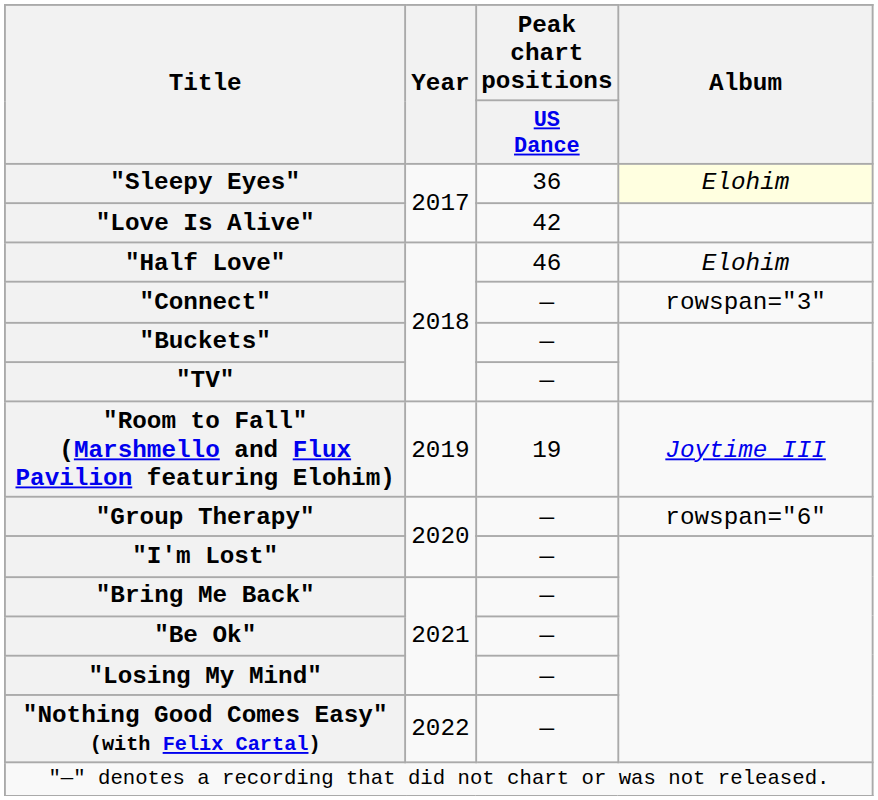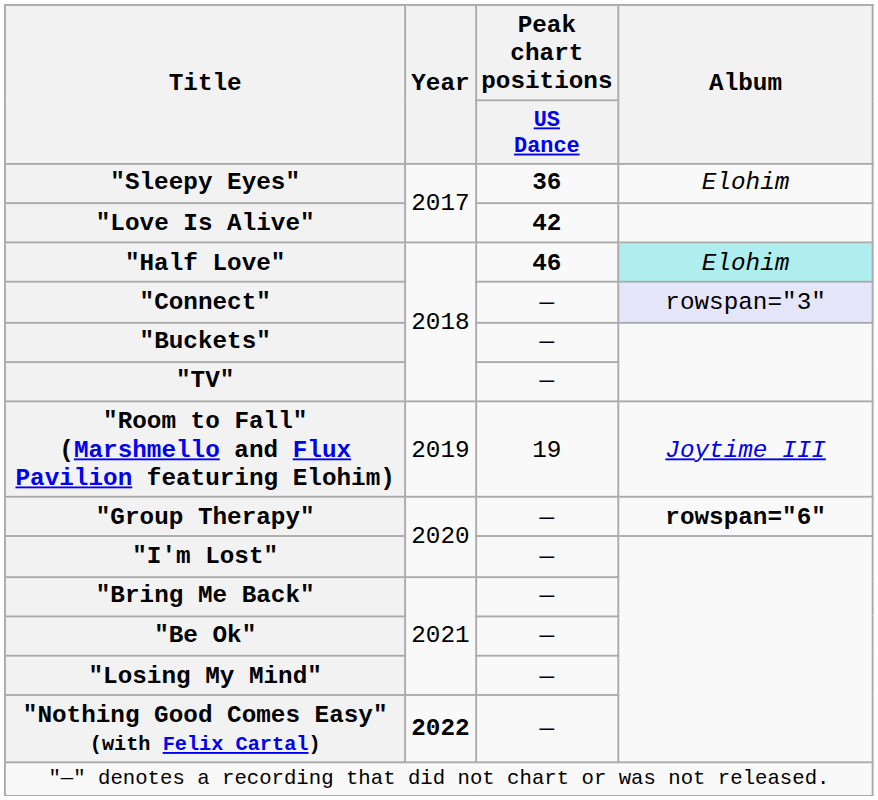"Sleepy Eyes" | Peak chart positions / US Dance: normal -> bold
"Sleepy Eyes" | Album: lightyellow background -> no background
"Love Is Alive" | Peak chart positions / US Dance: normal -> bold
"Half Love" | Peak chart positions / US Dance: normal -> bold
"Half Love" | Album: no background -> paleturquoise background
"Connect" | Album: no background -> lavender background
"Group Therapy" | Album: normal -> bold
"Nothing Good Comes Easy" (with Felix Cartal) | Year: normal -> bold
